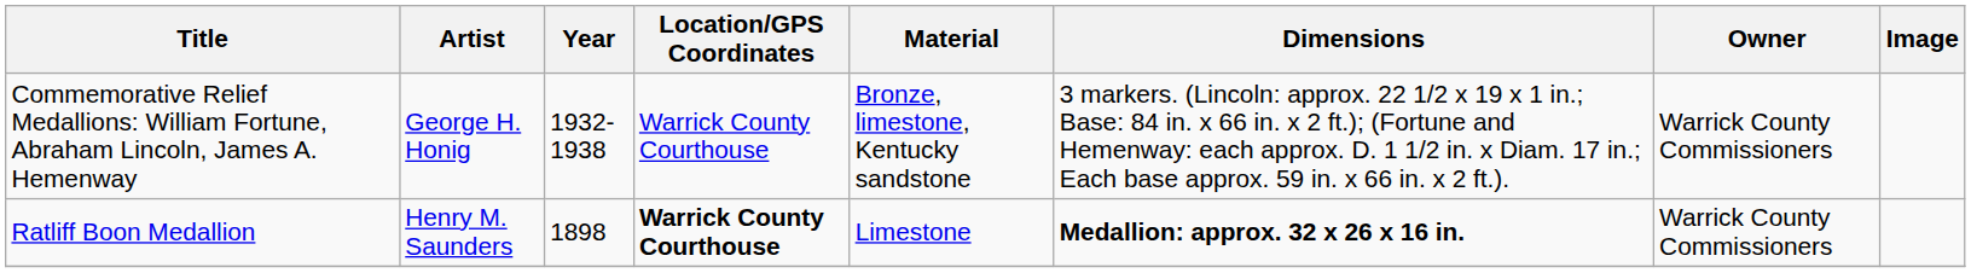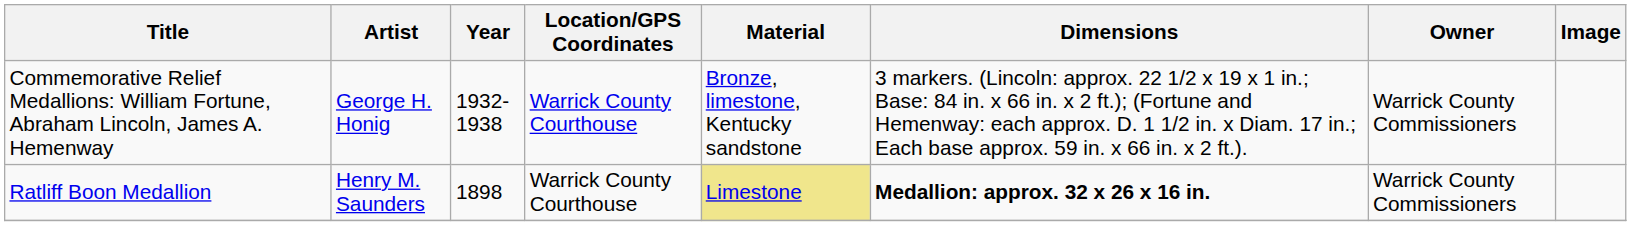Ratliff Boon Medallion | Location/GPS Coordinates: bold -> normal
Ratliff Boon Medallion | Material: no background -> khaki background
